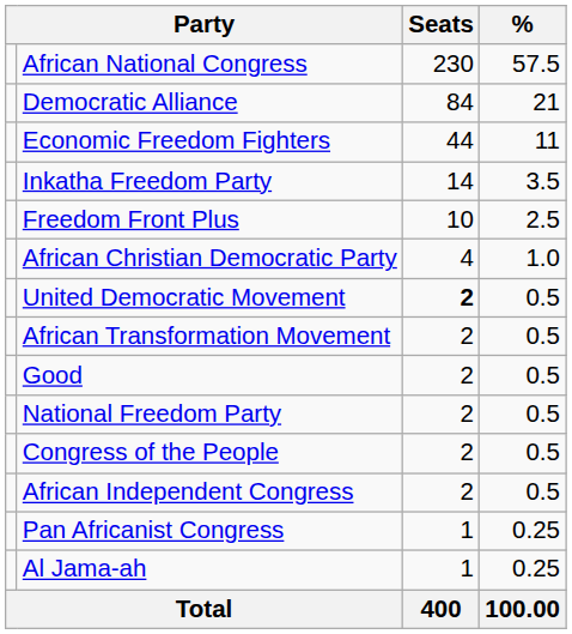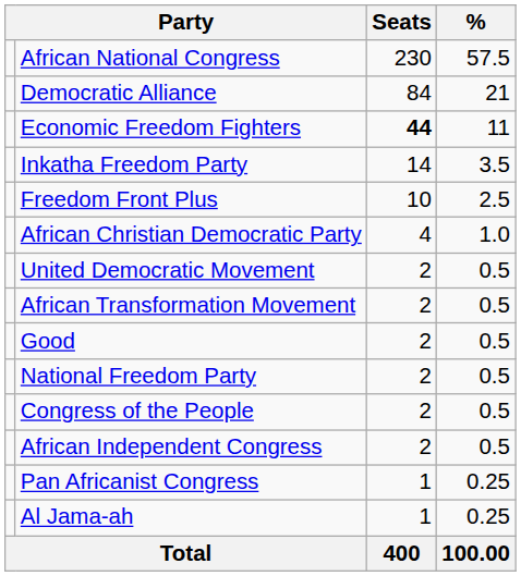Economic Freedom Fighters | Seats: normal -> bold
United Democratic Movement | Seats: bold -> normal
